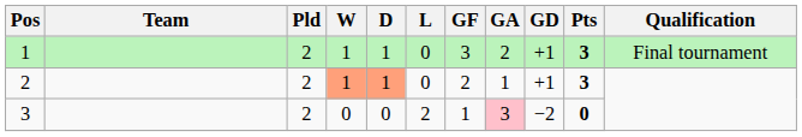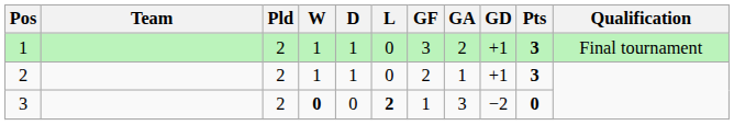row 3 | W: lightsalmon background -> no background
row 3 | D: lightsalmon background -> no background
row 4 | W: normal -> bold
row 4 | L: normal -> bold
row 4 | GA: pink background -> no background
